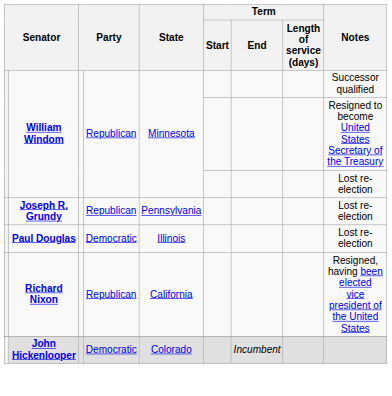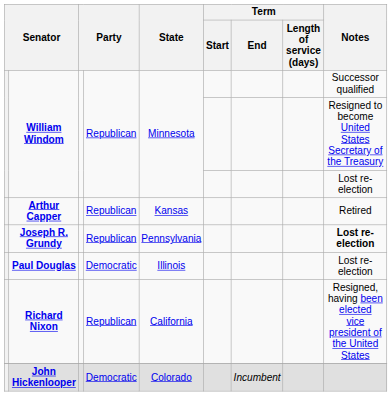+ row: Arthur Capper | Republican | Kansas | Retired
Joseph R. Grundy | Notes: normal -> bold
